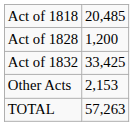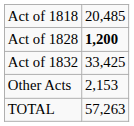Act of 1828 | column 2: normal -> bold
